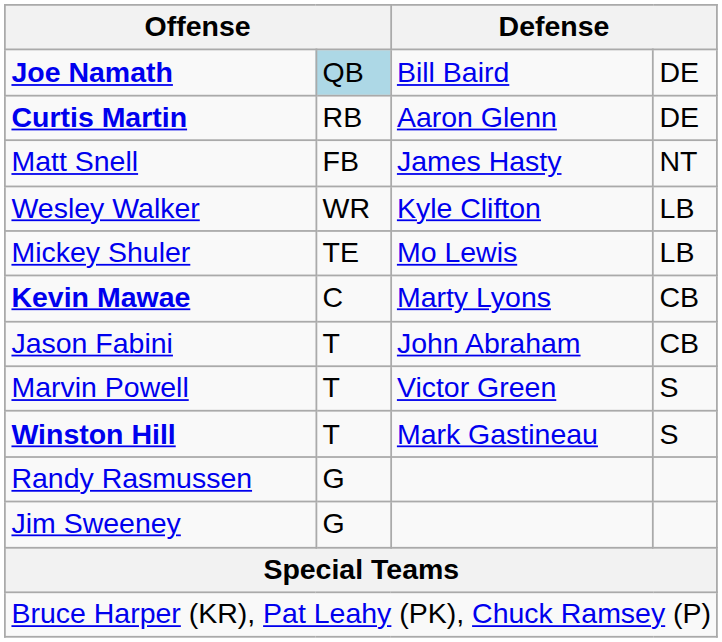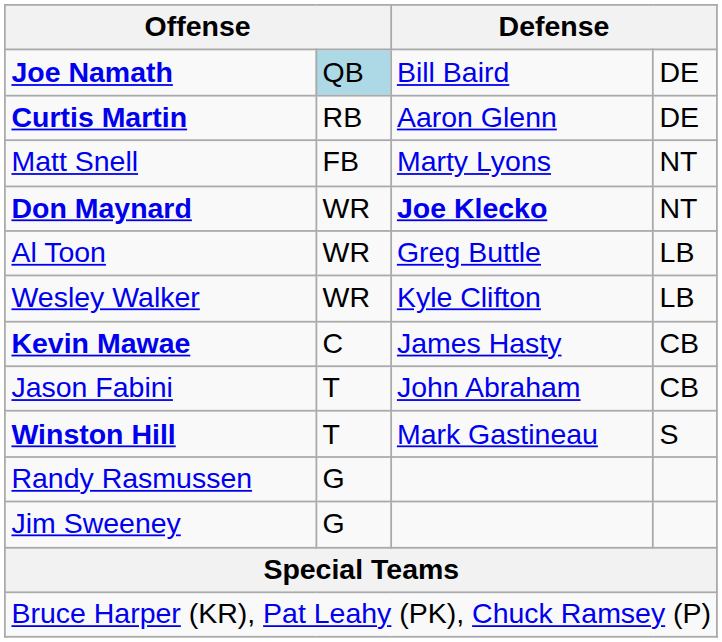Matt Snell | column 3: James Hasty -> Marty Lyons
+ row: Don Maynard | WR | Joe Klecko | NT
+ row: Al Toon | WR | Greg Buttle | LB
- row: Mickey Shuler | TE | Mo Lewis | LB
Kevin Mawae | column 3: Marty Lyons -> James Hasty
- row: Marvin Powell | T | Victor Green | S
